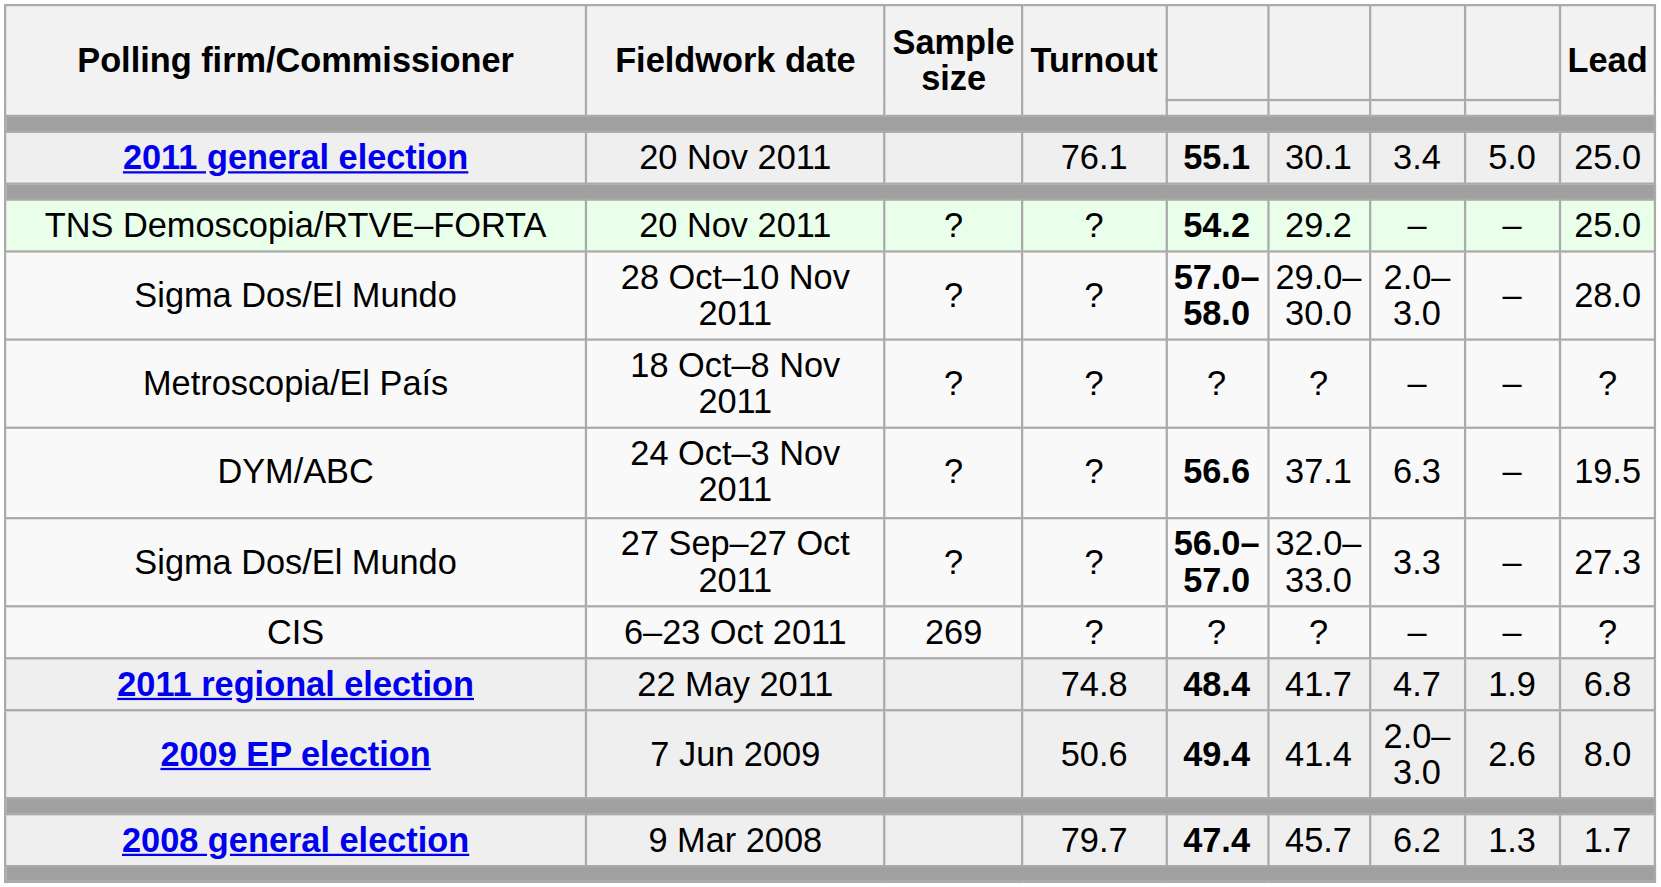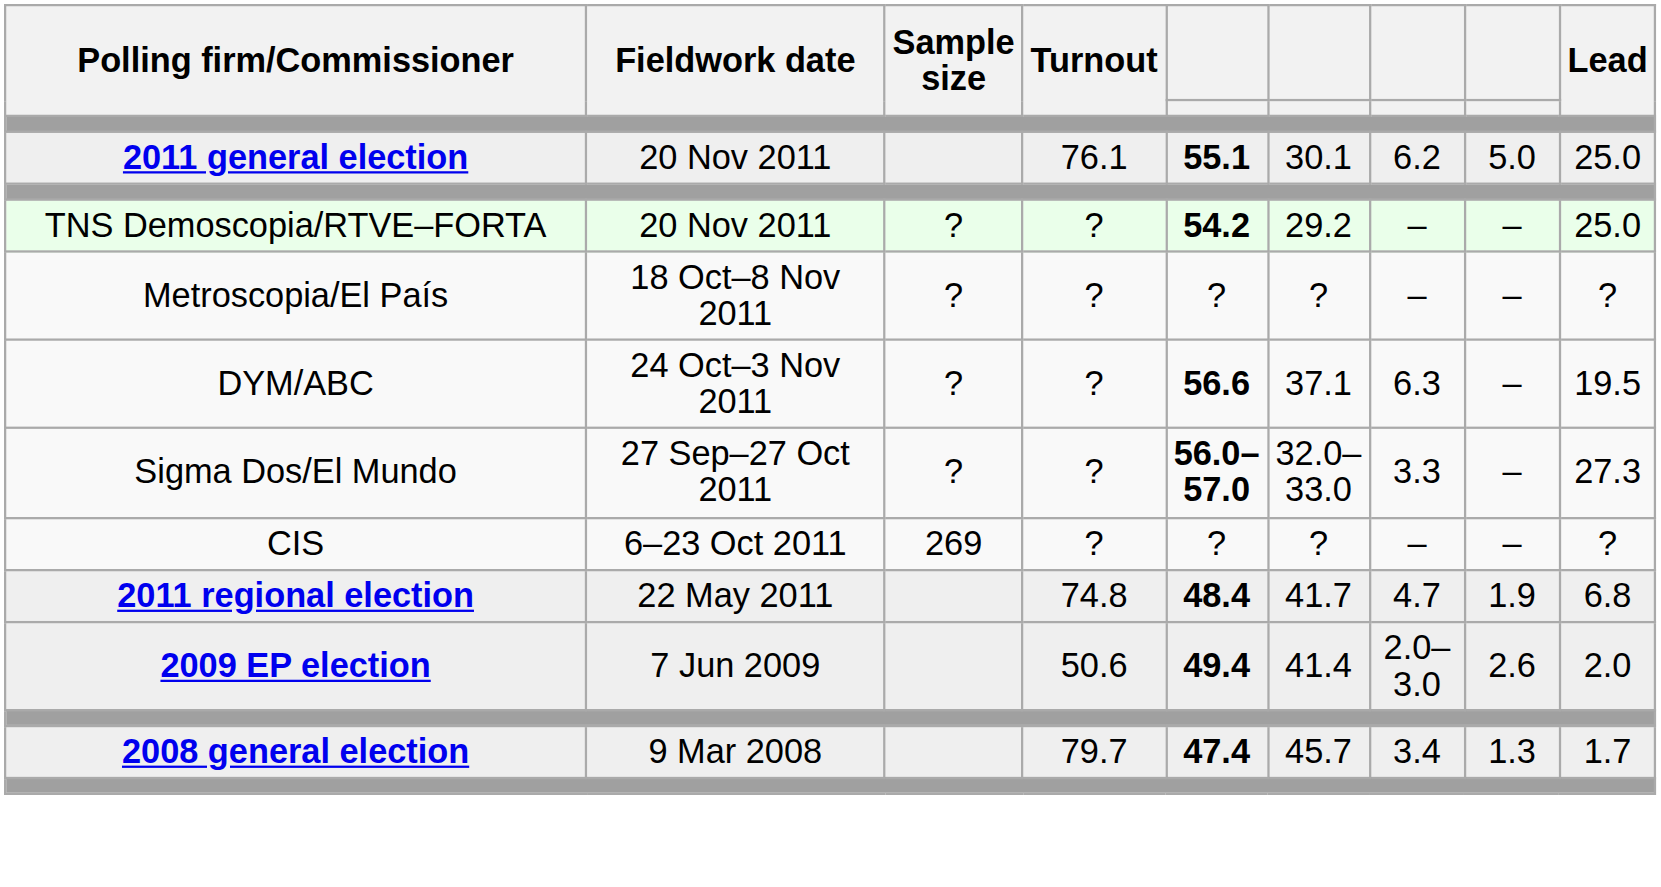2011 general election | column 7: 3.4 -> 6.2
- row: Sigma Dos/El Mundo | 28 Oct–10 Nov 2011 | ? | ? | 57.0– 58.0 | 29.0– 30.0 | 2.0– 3.0 | – | 28.0
2009 EP election | Lead: 8.0 -> 2.0
2008 general election | column 7: 6.2 -> 3.4
